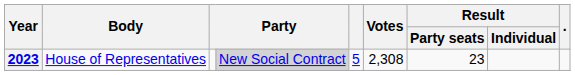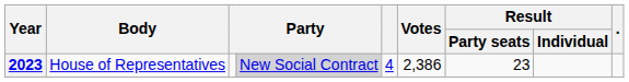2023 | column 5: 5 -> 4
2023 | Votes: 2,308 -> 2,386
